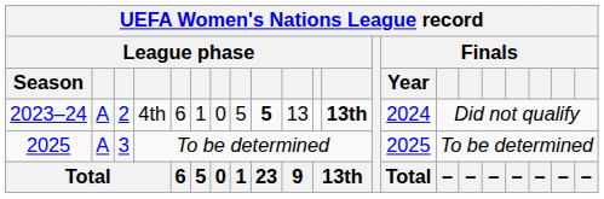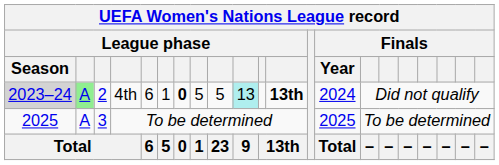4th | League phase / Season: no background -> lightgrey background
4th | column 2: no background -> lightgreen background
4th | column 7: normal -> bold
4th | column 9: bold -> normal
4th | column 10: no background -> paleturquoise background
